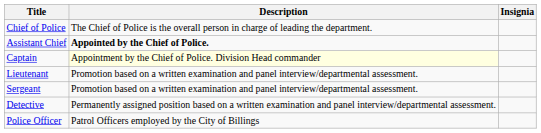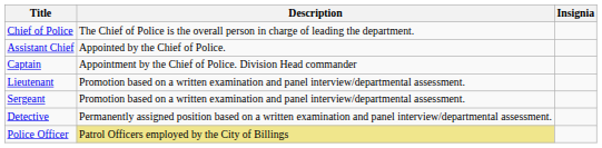Assistant Chief | Description: bold -> normal
Captain | Description: lightyellow background -> no background
Police Officer | Description: no background -> khaki background
